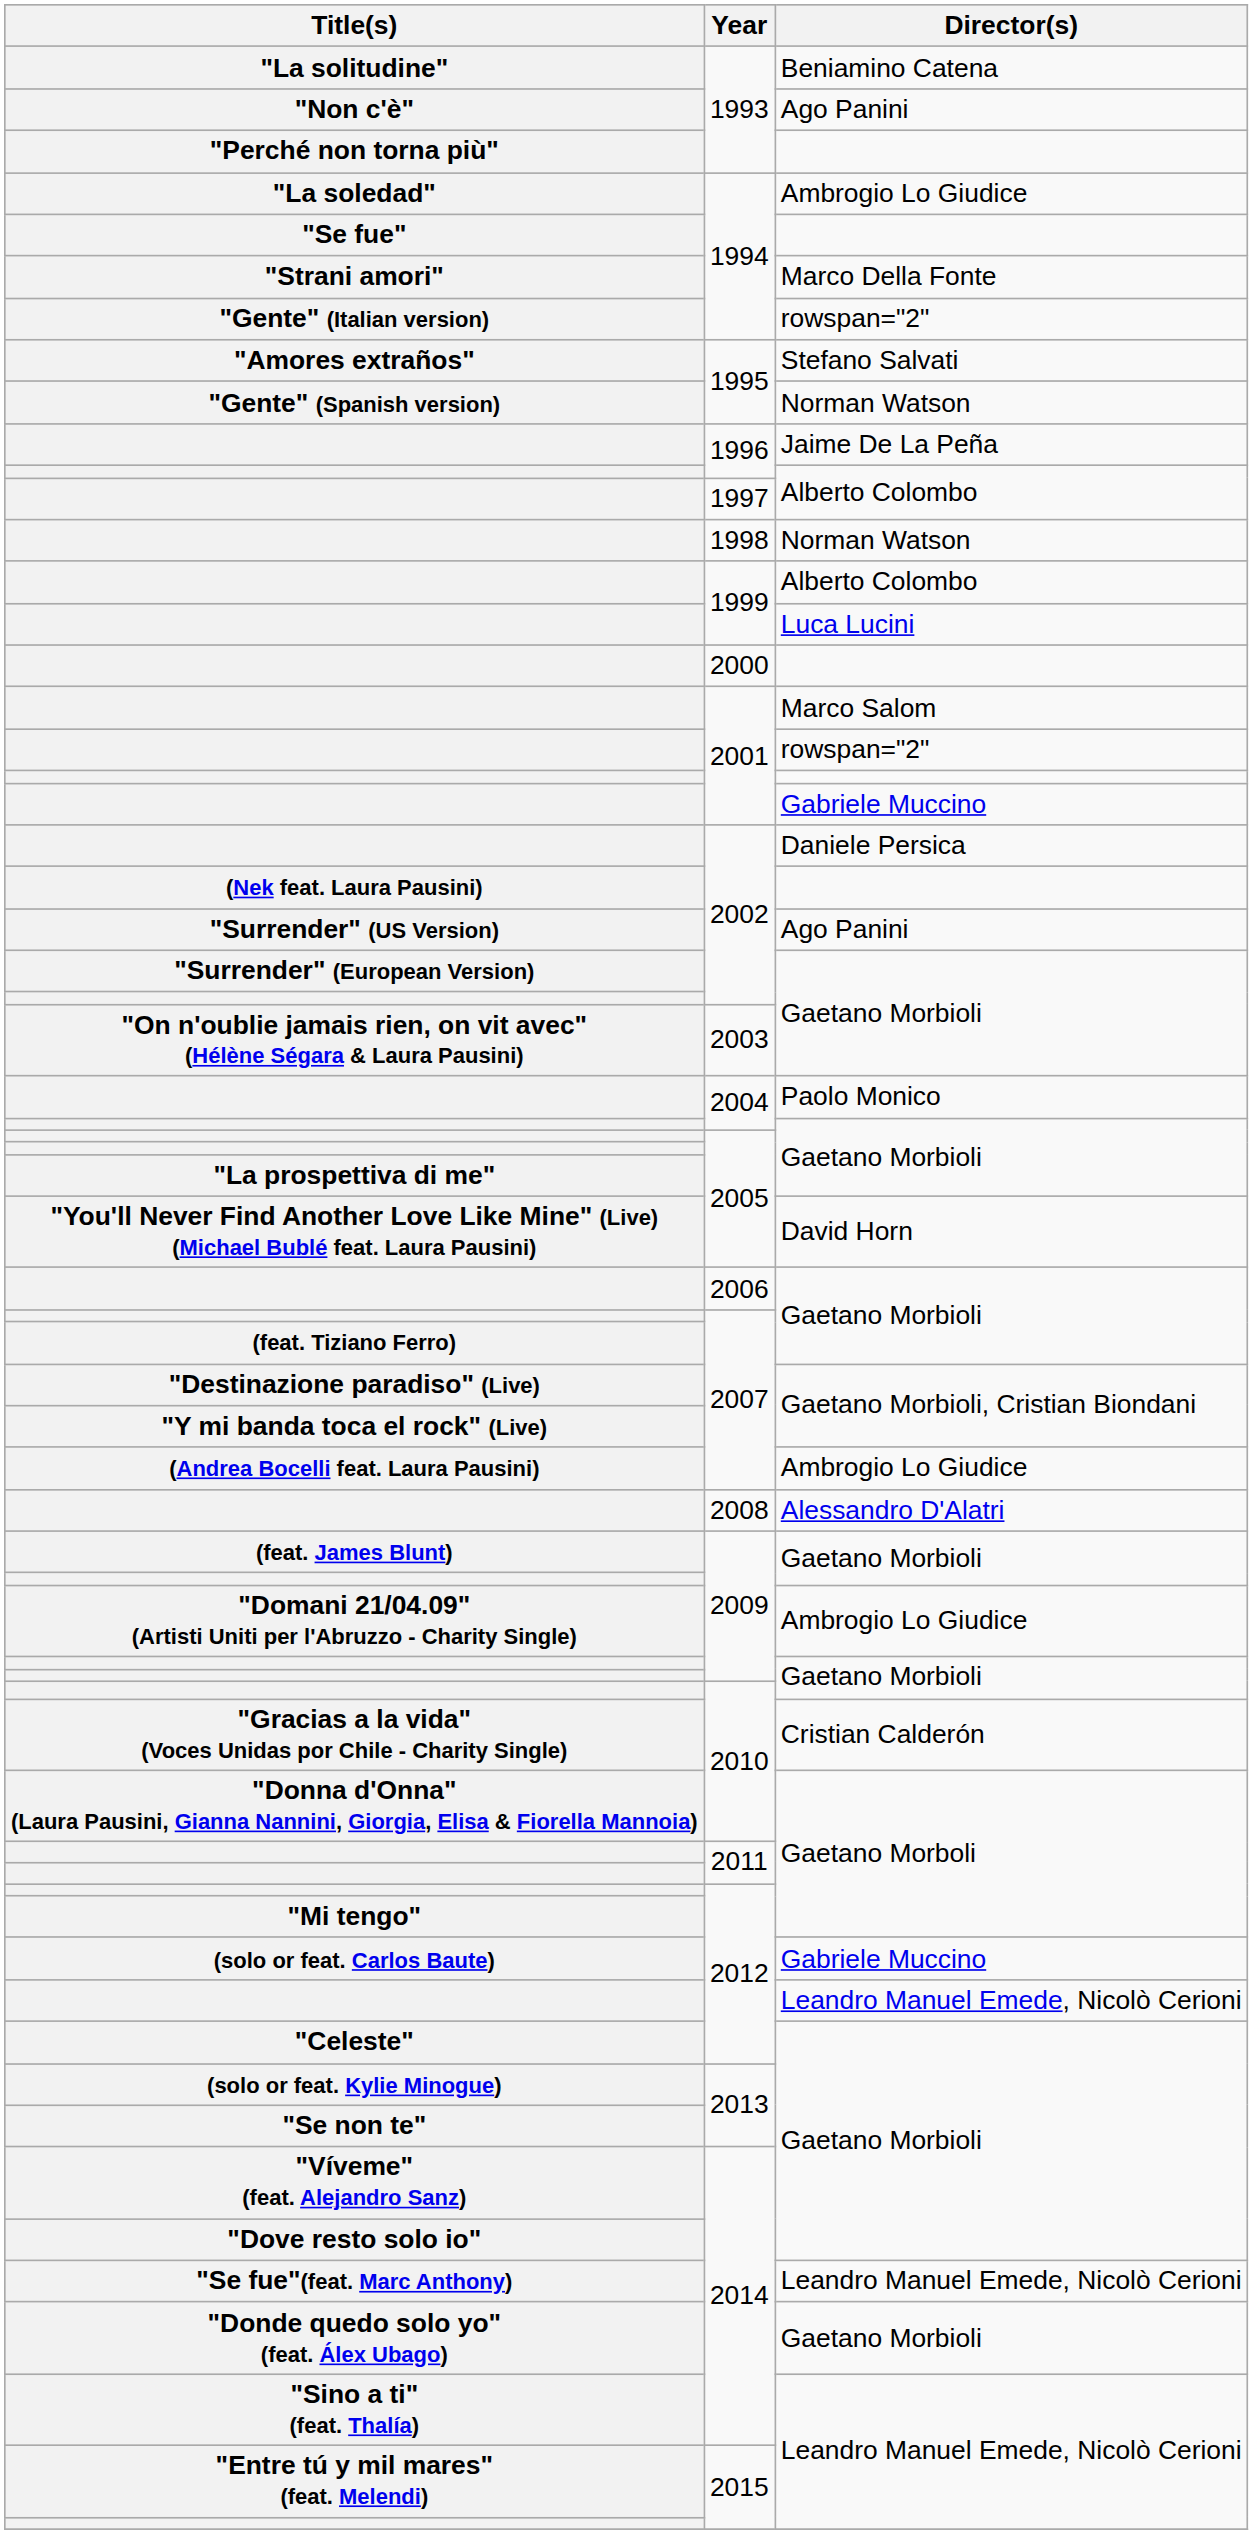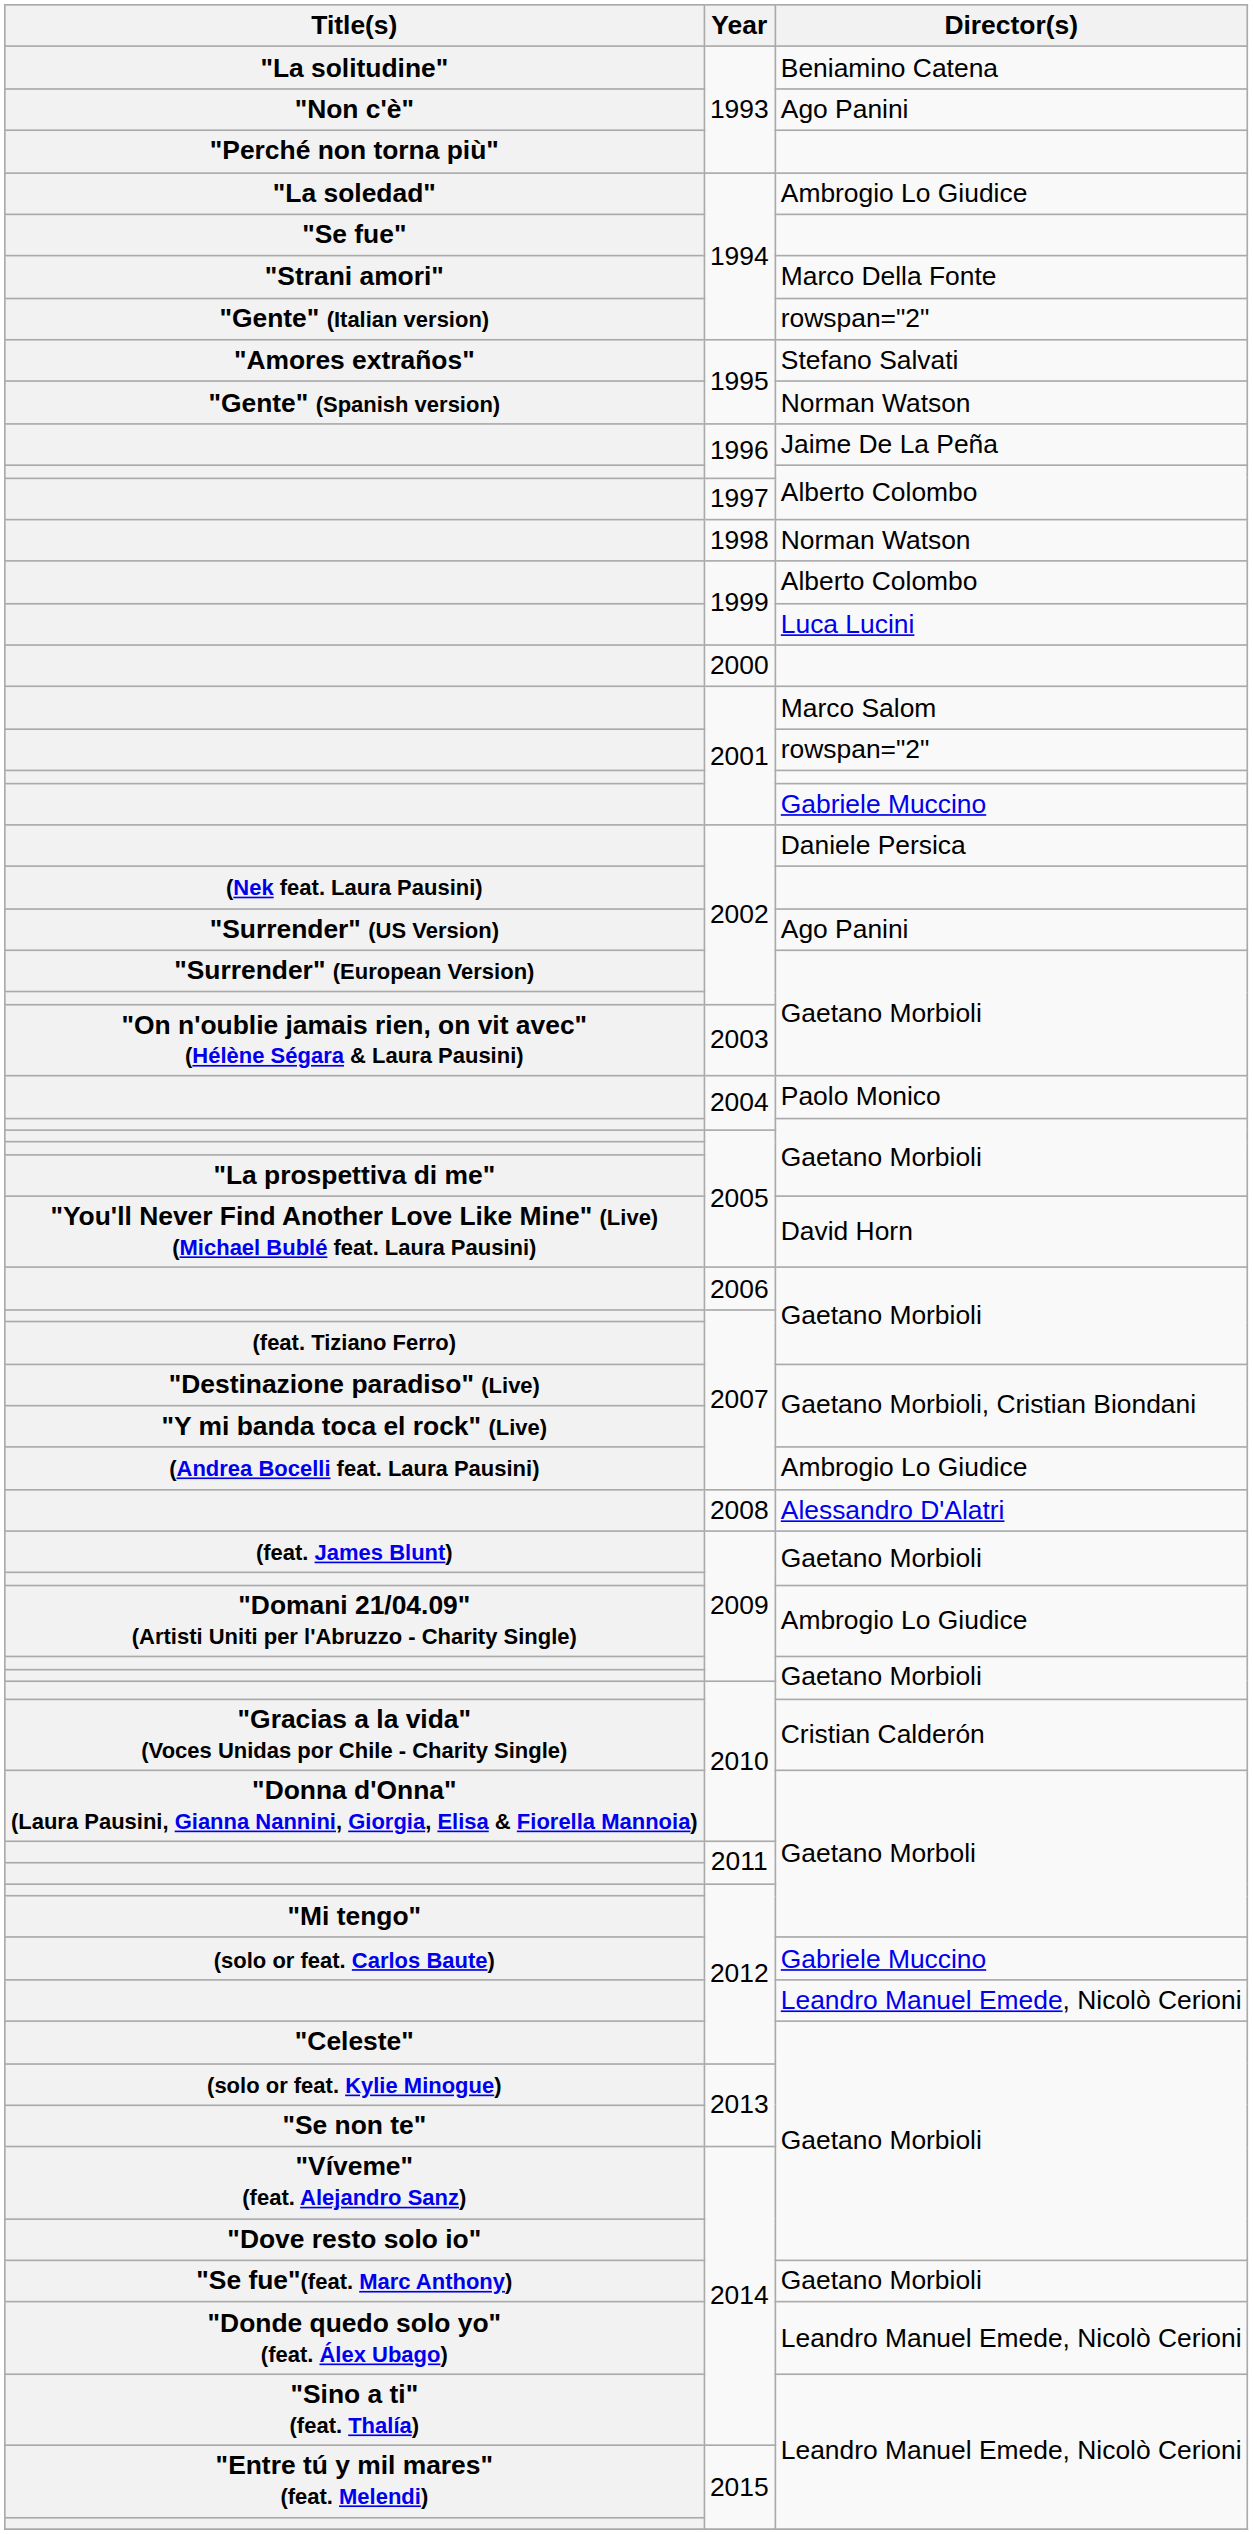"Se fue"(feat. Marc Anthony) | Director(s): Leandro Manuel Emede, Nicolò Cerioni -> Gaetano Morbioli
"Donde quedo solo yo" (feat. Álex Ubago) | Director(s): Gaetano Morbioli -> Leandro Manuel Emede, Nicolò Cerioni
